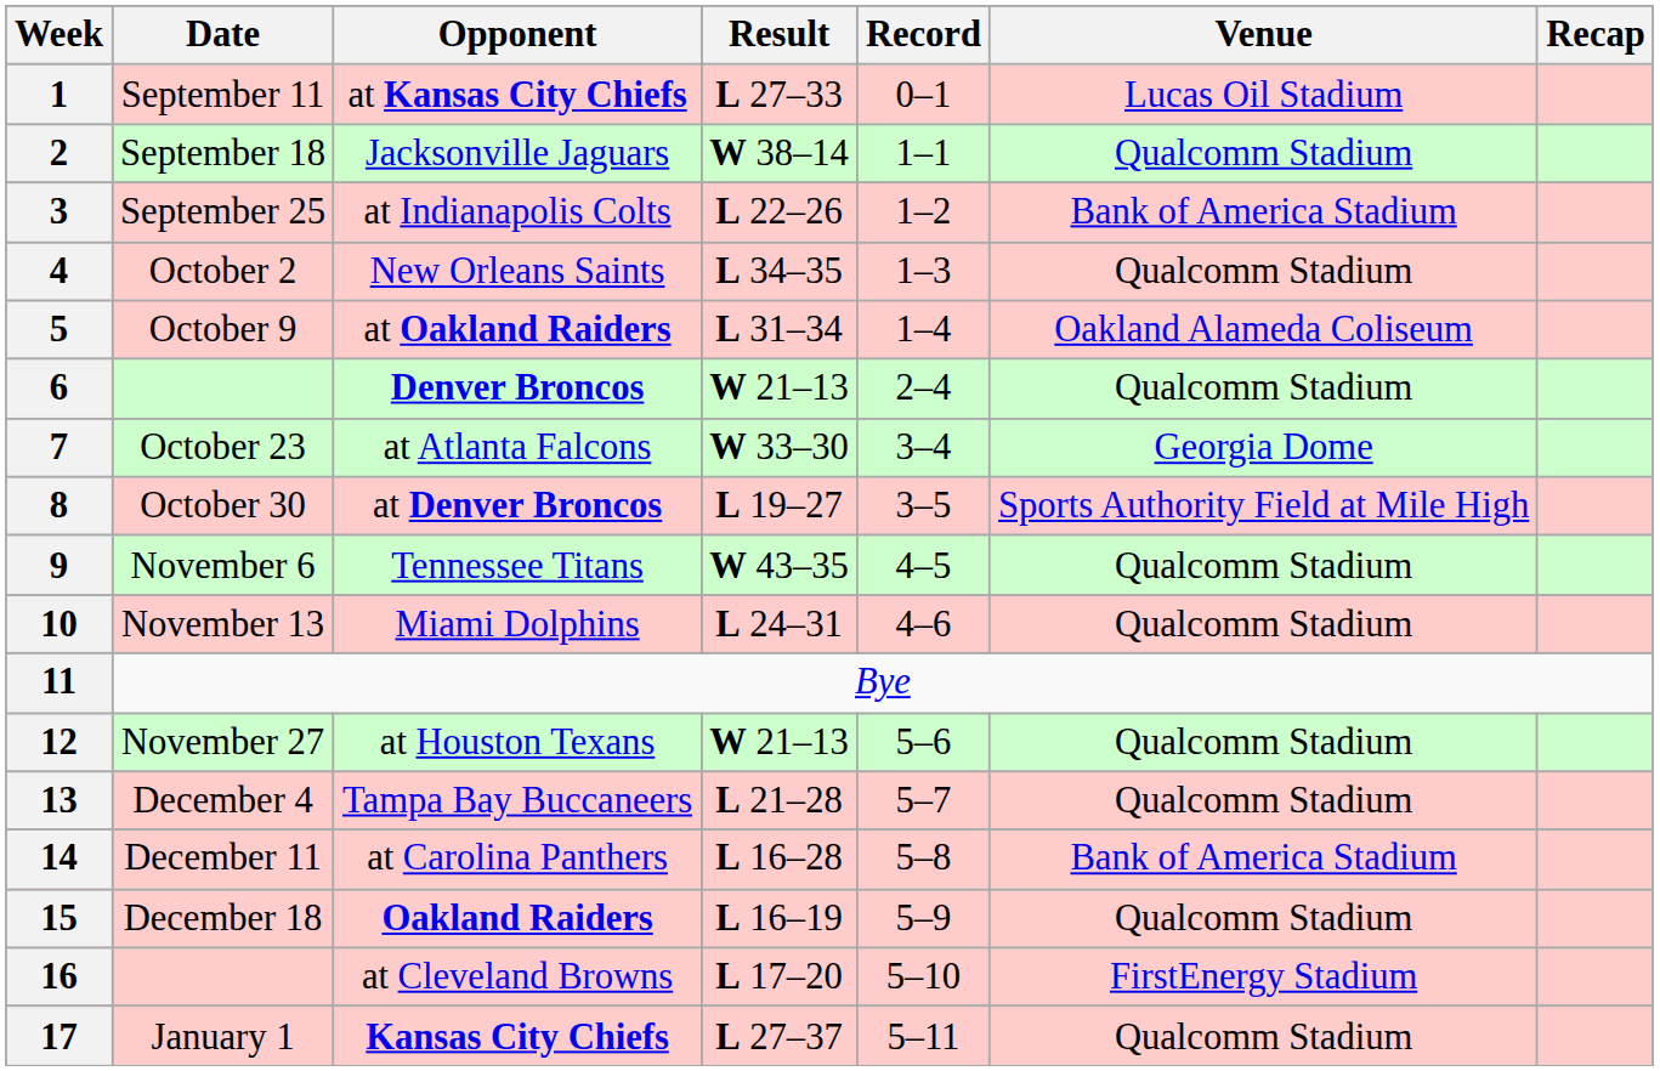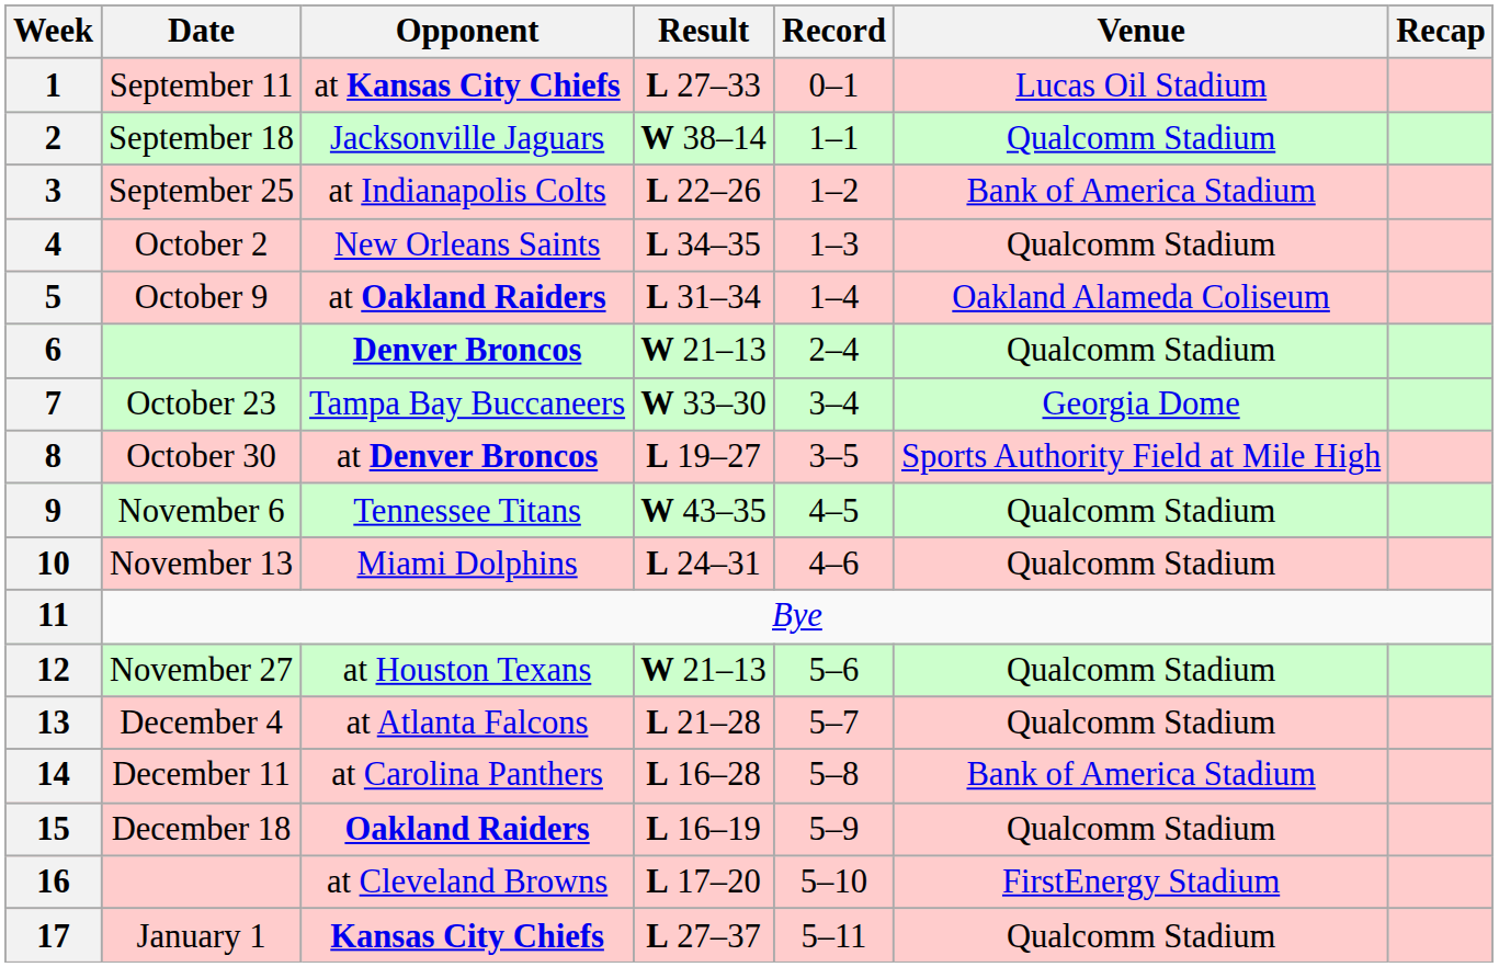7 | Opponent: at Atlanta Falcons -> Tampa Bay Buccaneers
13 | Opponent: Tampa Bay Buccaneers -> at Atlanta Falcons
